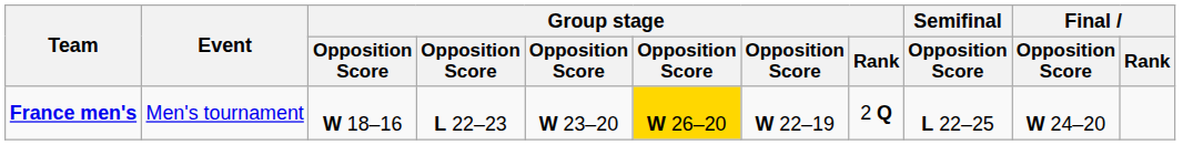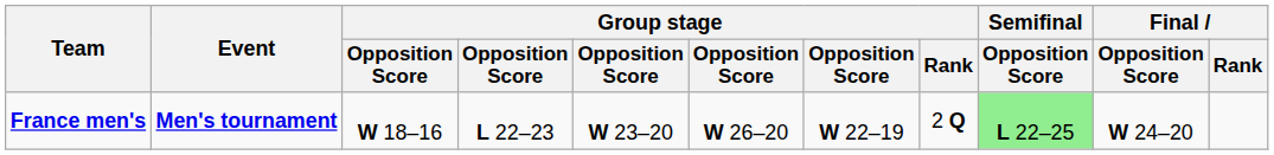France men's | Event: normal -> bold
France men's | column 6: gold background -> no background
France men's | Semifinal / Opposition Score: no background -> lightgreen background
